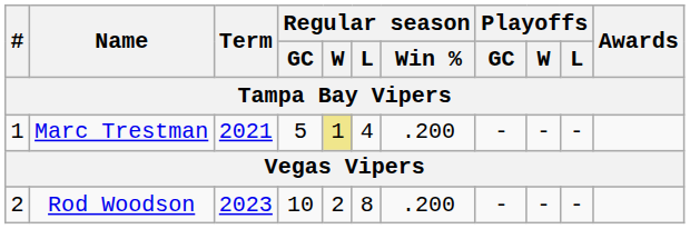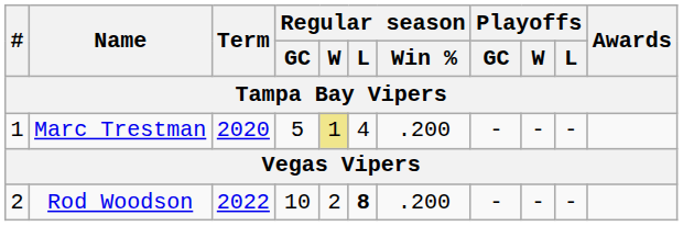Marc Trestman | Term: 2021 -> 2020
Rod Woodson | Term: 2023 -> 2022
Rod Woodson | Regular season / L: normal -> bold
